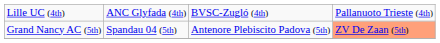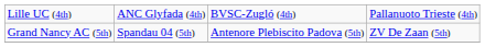Grand Nancy AC (5th) | column 4: lightsalmon background -> no background
